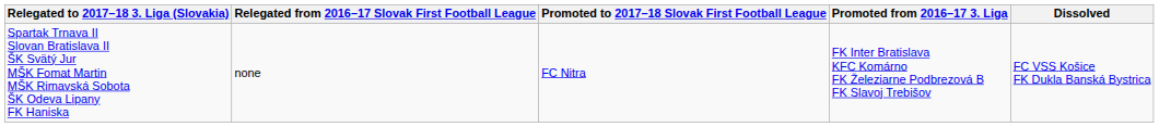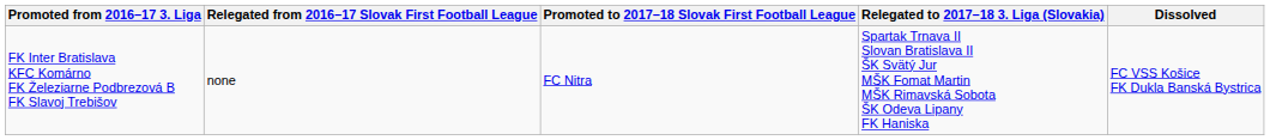columns swapped: Promoted from 2016–17 3. Liga <-> Relegated to 2017–18 3. Liga (Slovakia)
